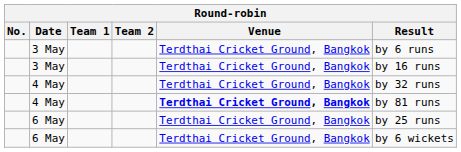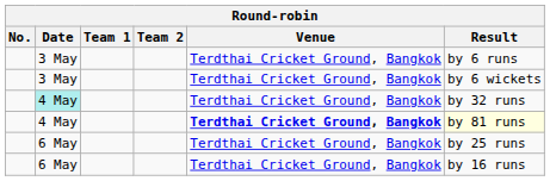row 4 | Result: by 16 runs -> by 6 wickets
row 5 | Date: no background -> paleturquoise background
row 6 | Result: no background -> lightyellow background
row 8 | Result: by 6 wickets -> by 16 runs
